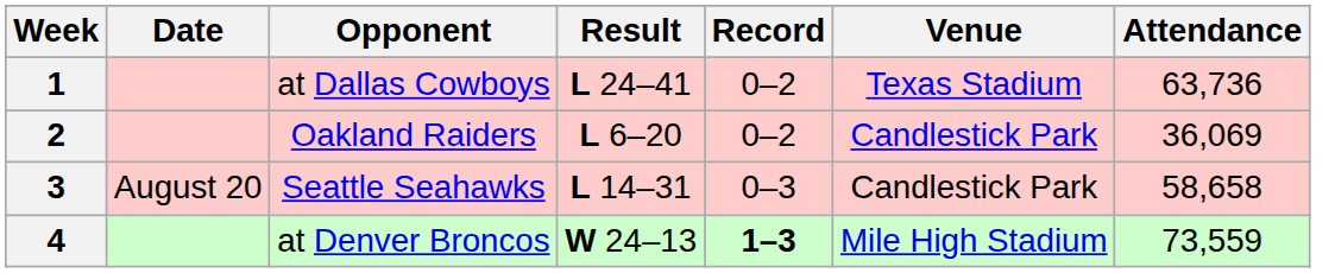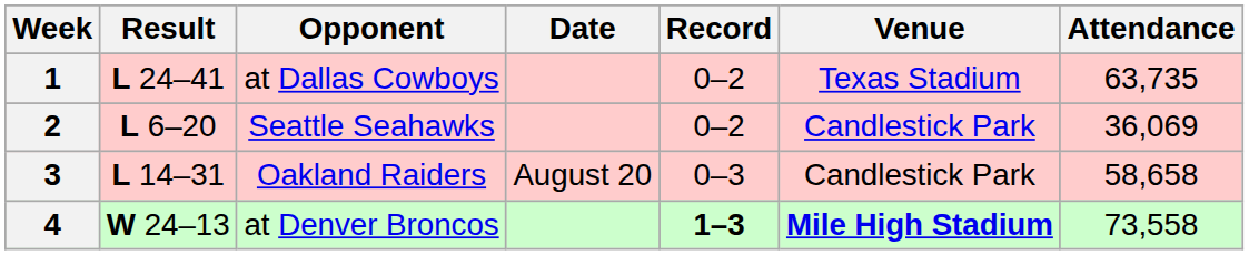columns swapped: Date <-> Result
1 | Attendance: 63,736 -> 63,735
2 | Opponent: Oakland Raiders -> Seattle Seahawks
3 | Opponent: Seattle Seahawks -> Oakland Raiders
4 | Venue: normal -> bold
4 | Attendance: 73,559 -> 73,558
